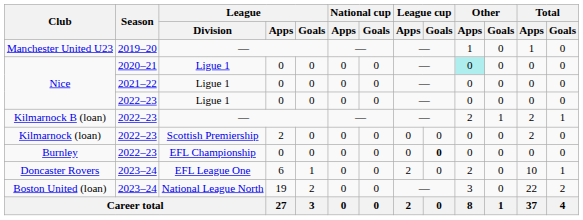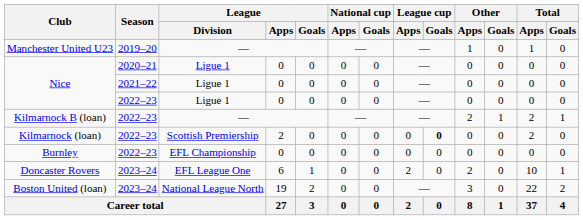Nice / 2020–21 | Other / Apps: paleturquoise background -> no background
Kilmarnock (loan) | League cup / Goals: normal -> bold
Burnley | League cup / Goals: bold -> normal
